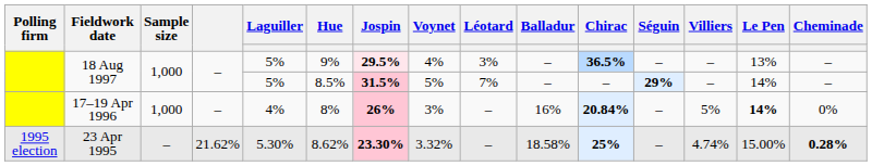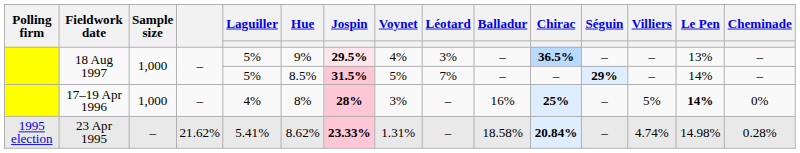17–19 Apr 1996 | Jospin: 26% -> 28%
17–19 Apr 1996 | Chirac: 20.84% -> 25%
23 Apr 1995 | Laguiller: 5.30% -> 5.41%
23 Apr 1995 | Jospin: 23.30% -> 23.33%
23 Apr 1995 | Voynet: 3.32% -> 1.31%
23 Apr 1995 | Chirac: 25% -> 20.84%
23 Apr 1995 | Le Pen: 15.00% -> 14.98%
23 Apr 1995 | Cheminade: bold -> normal
